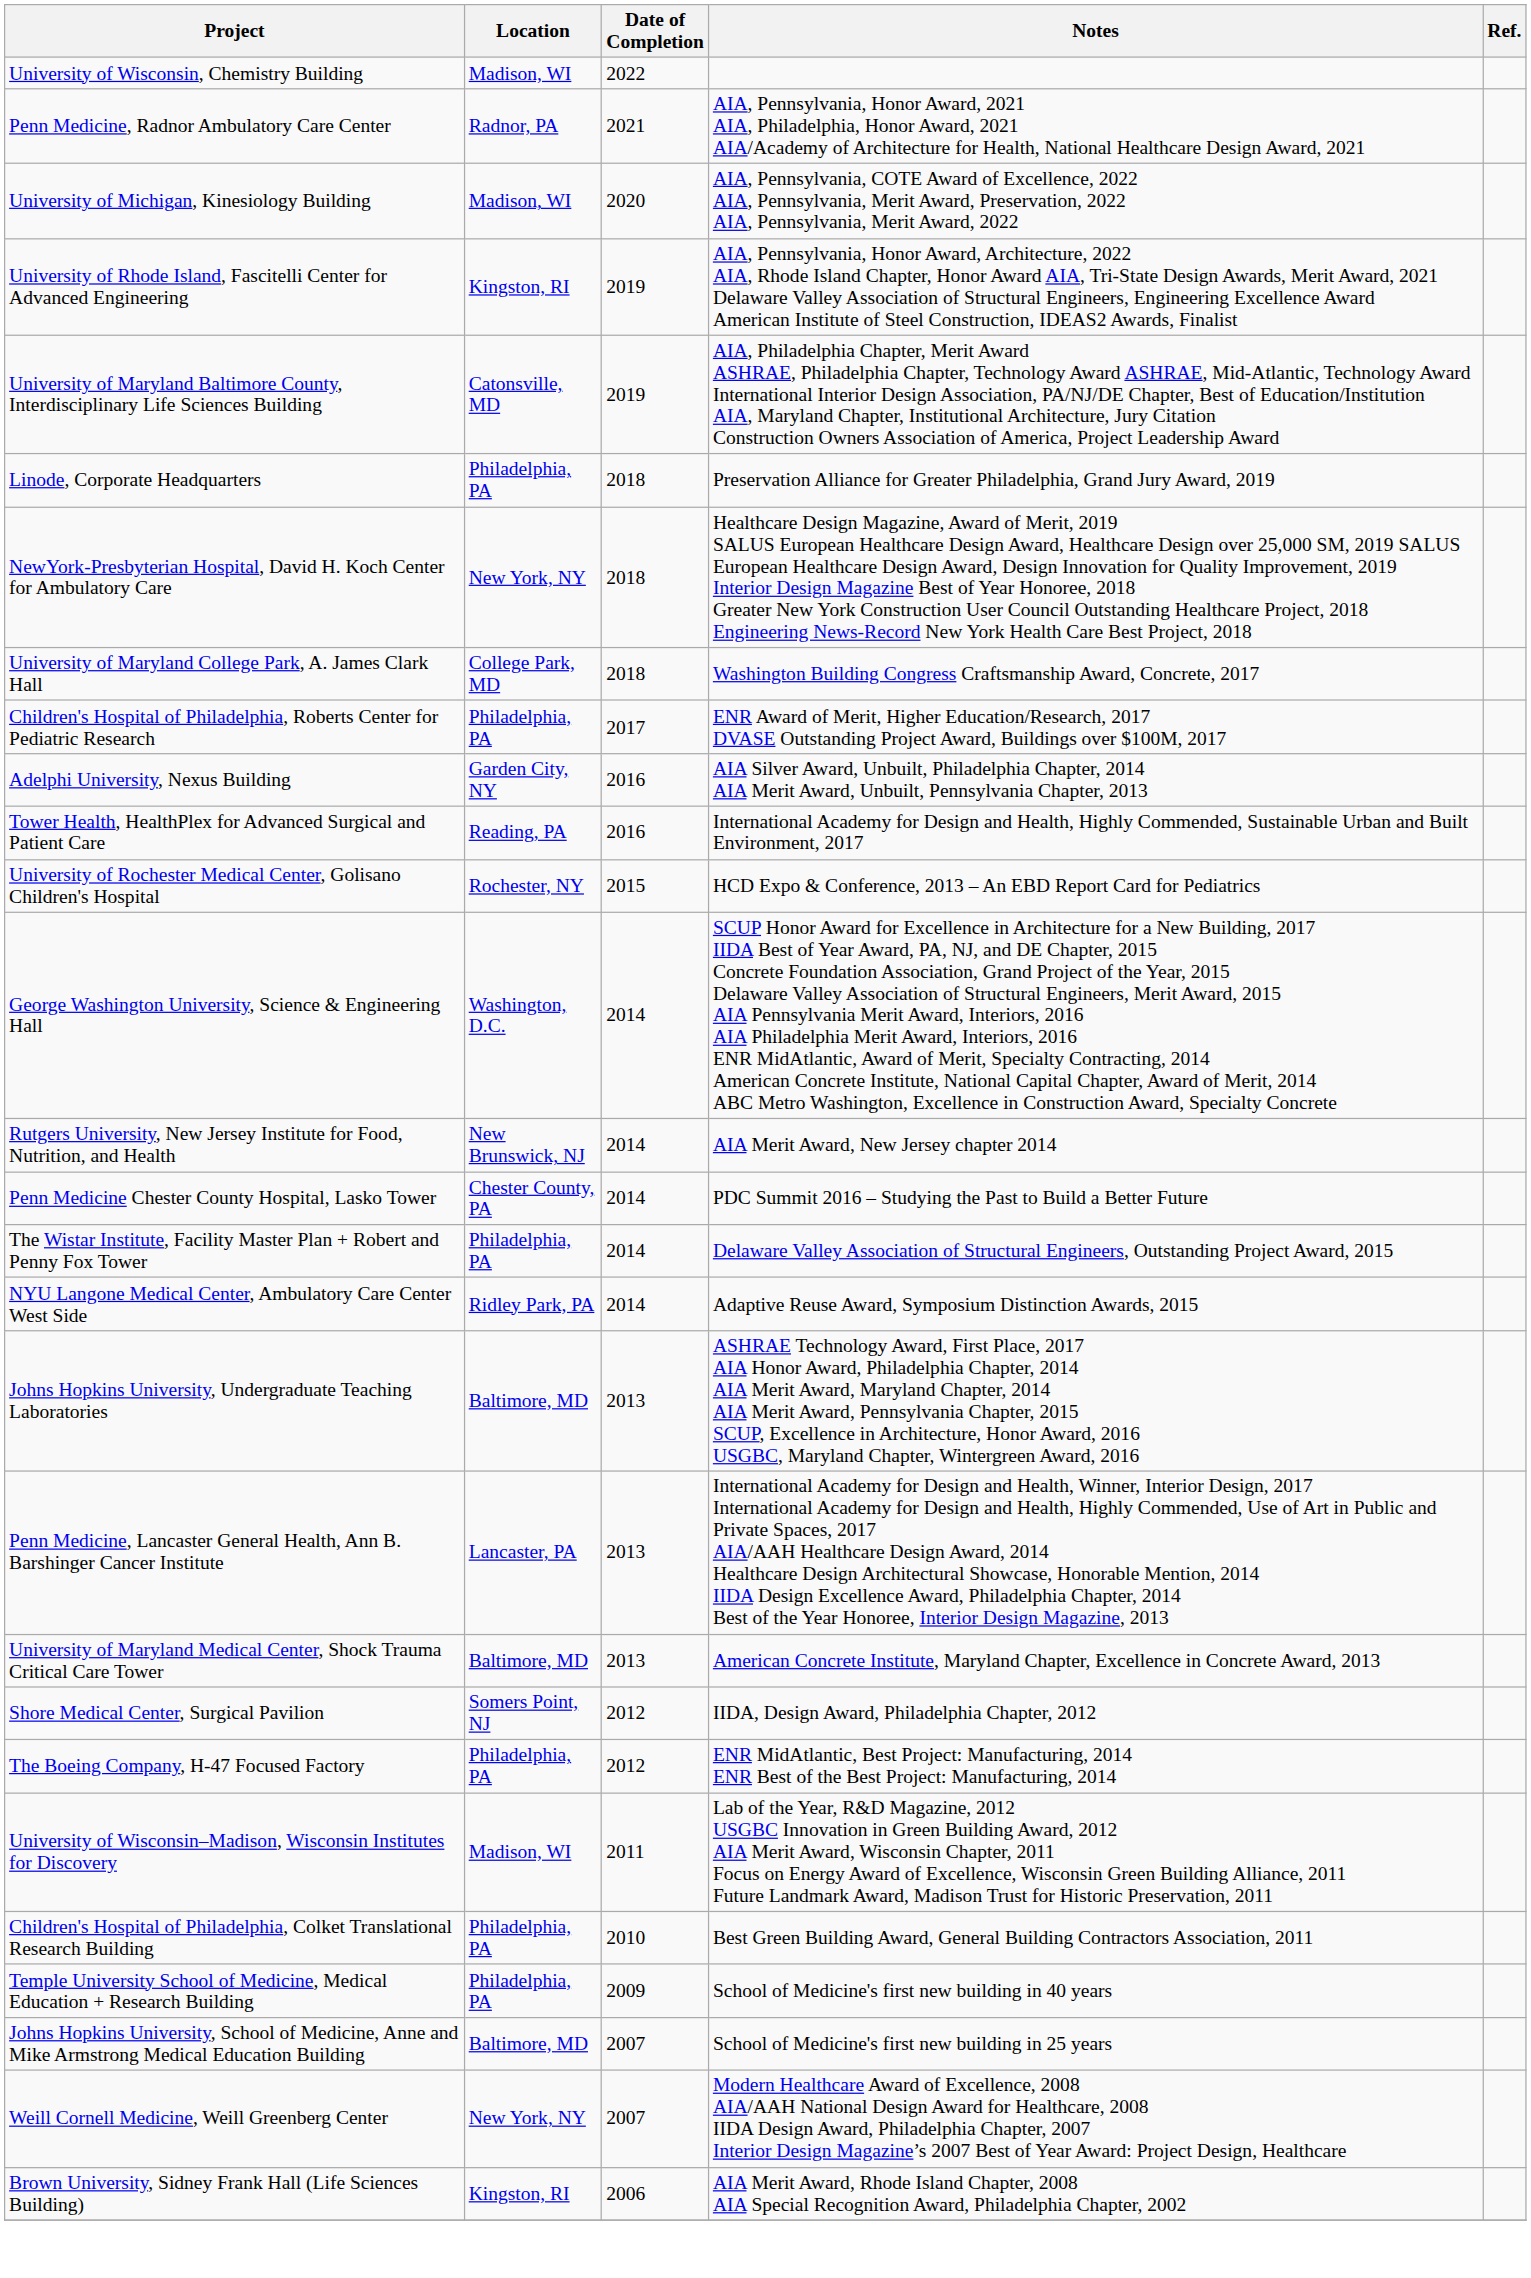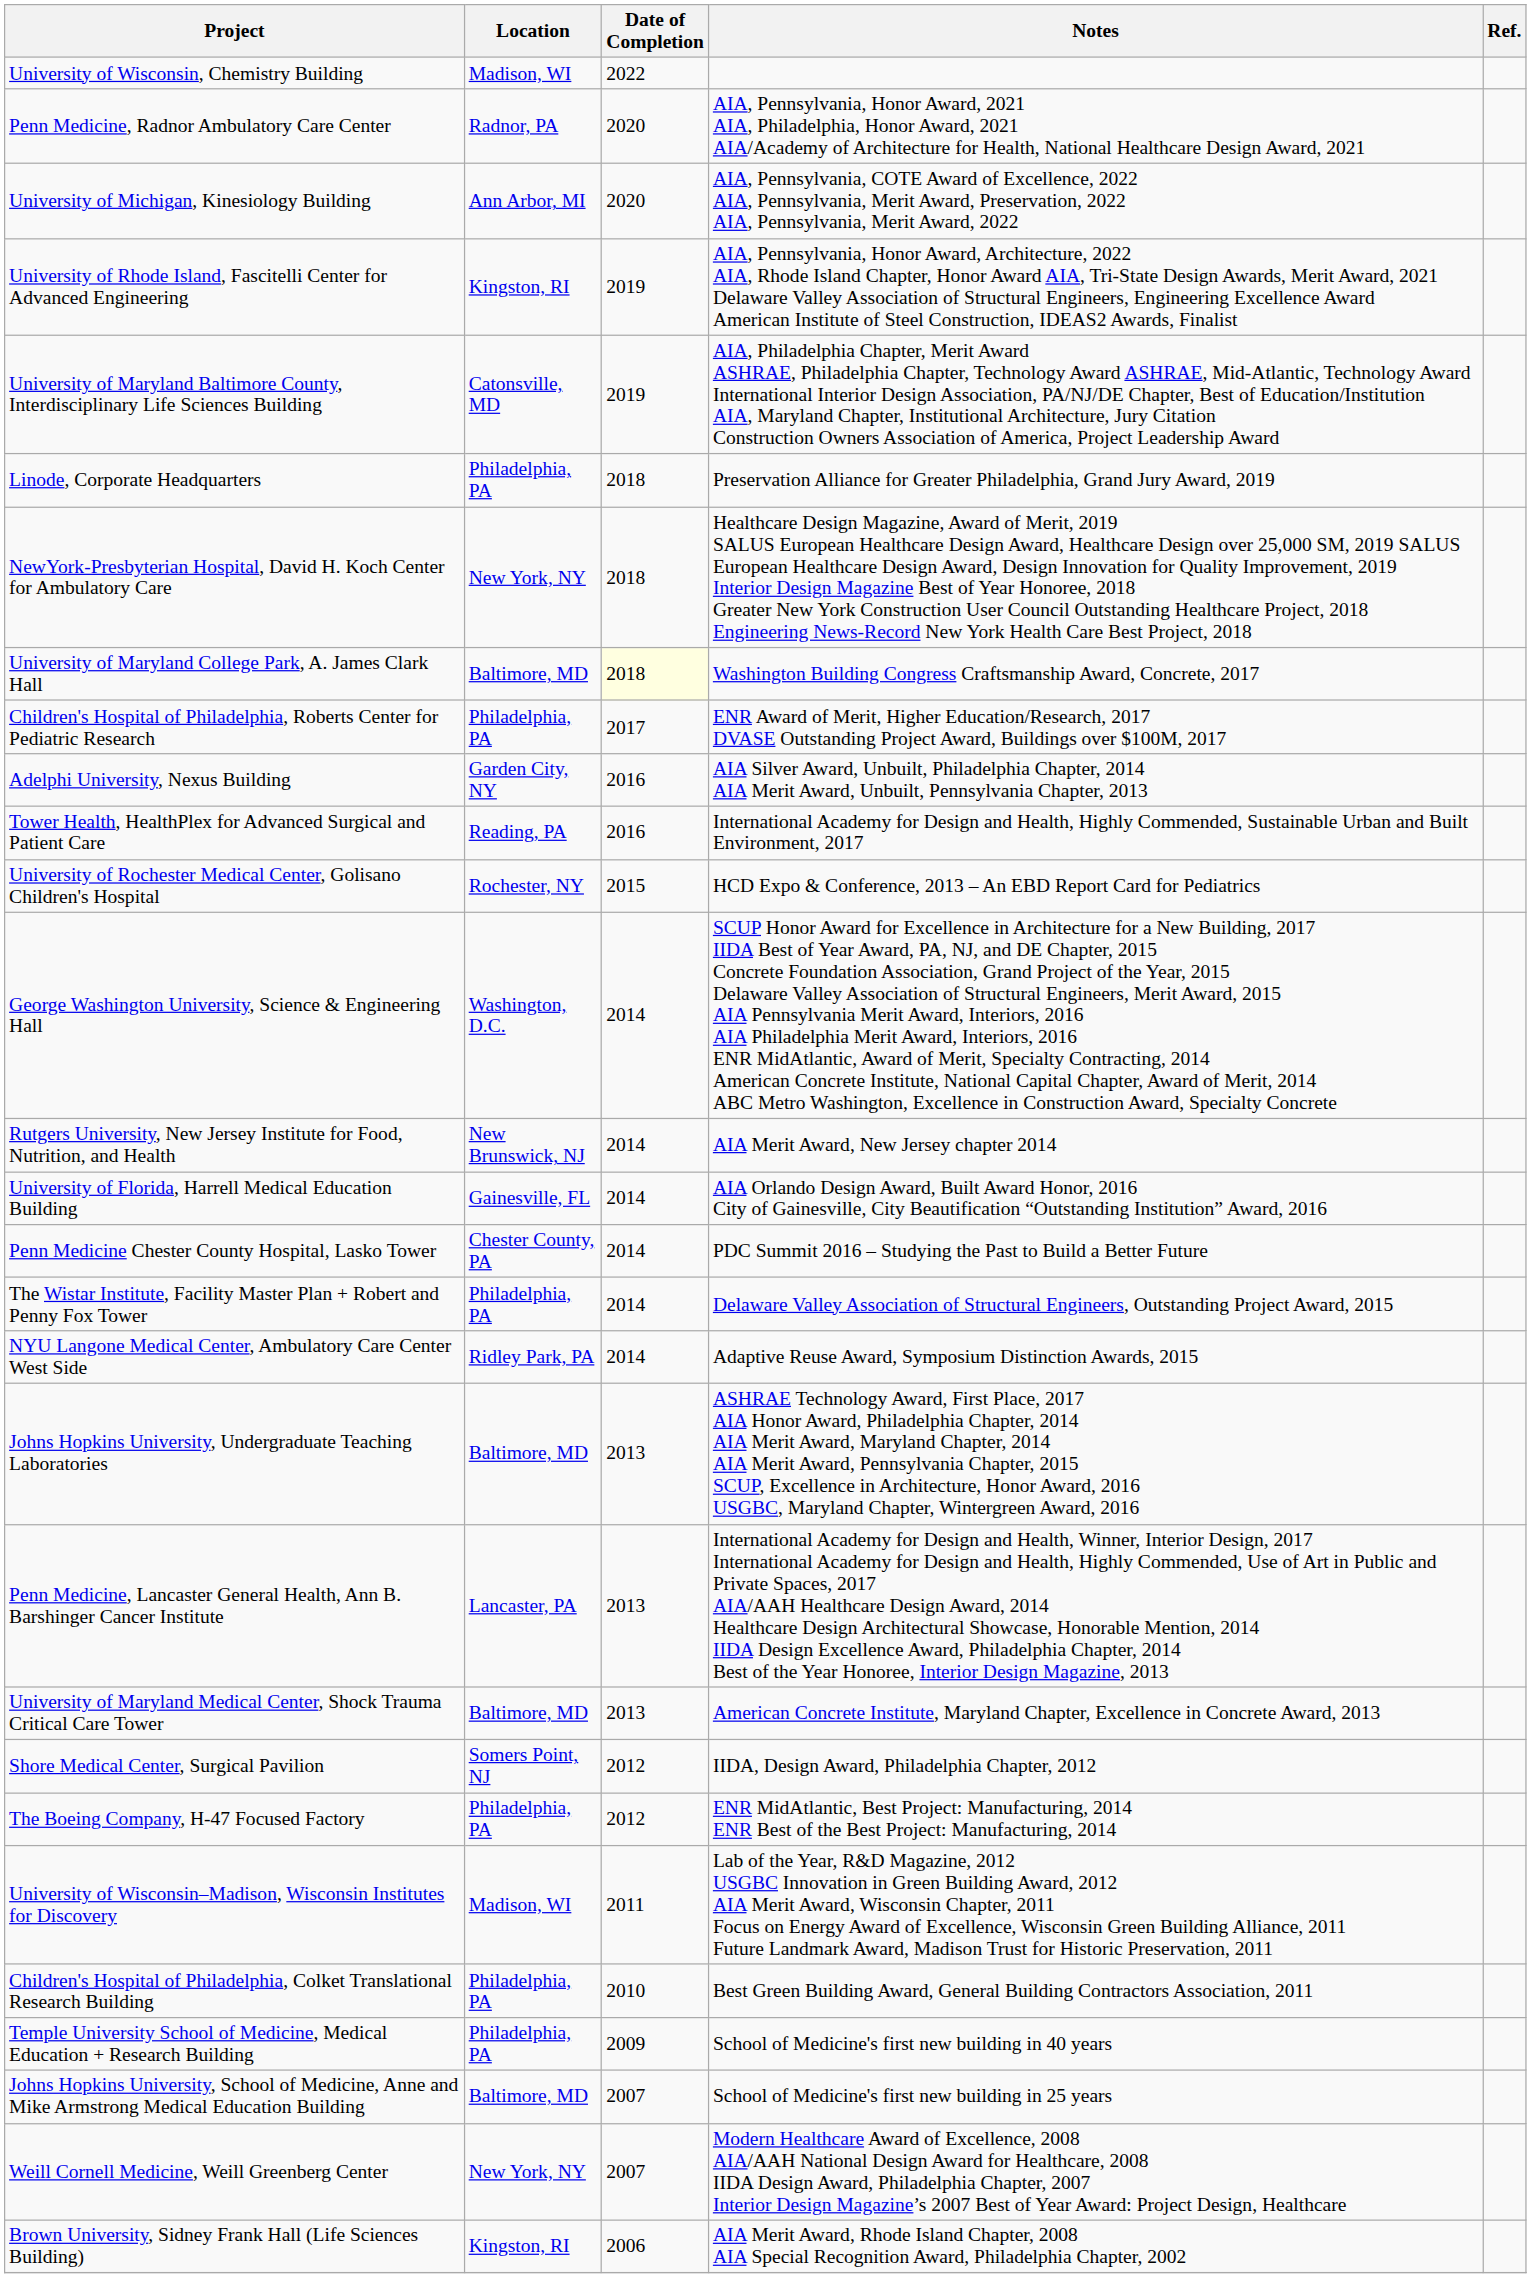Penn Medicine, Radnor Ambulatory Care Center | Date of Completion: 2021 -> 2020
University of Michigan, Kinesiology Building | Location: Madison, WI -> Ann Arbor, MI
University of Maryland College Park, A. James Clark Hall | Location: College Park, MD -> Baltimore, MD
University of Maryland College Park, A. James Clark Hall | Date of Completion: no background -> lightyellow background
+ row: University of Florida, Harrell Medical Education Building | Gainesville, FL | 2014 | AIA Orlando Design Award, Built Award Honor, 2016 City of Gainesville, City Beautification “Outstanding Institution” Award, 2016
